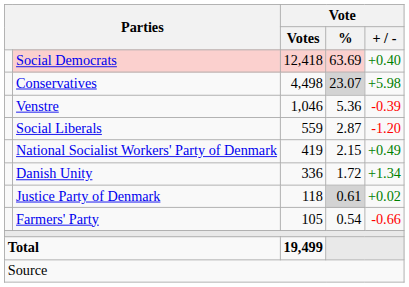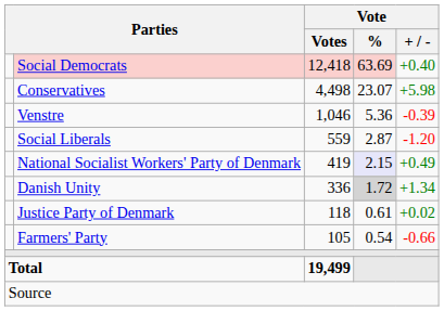Conservatives | Vote / %: lightgrey background -> no background
National Socialist Workers' Party of Denmark | Vote / %: no background -> lavender background
Danish Unity | Vote / %: no background -> lightgrey background
Justice Party of Denmark | Vote / %: lightgrey background -> no background
